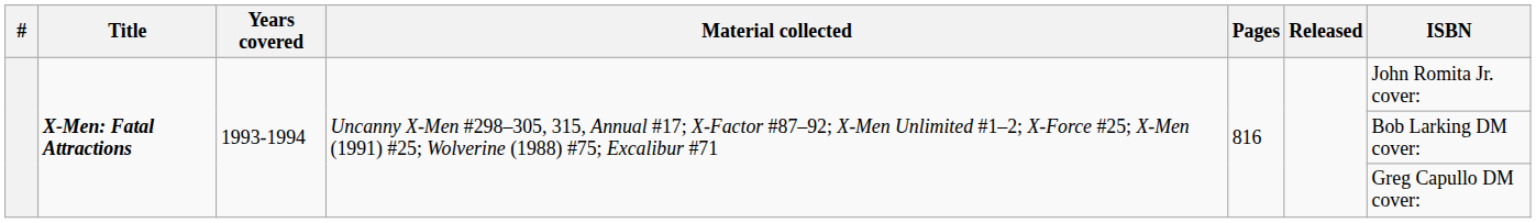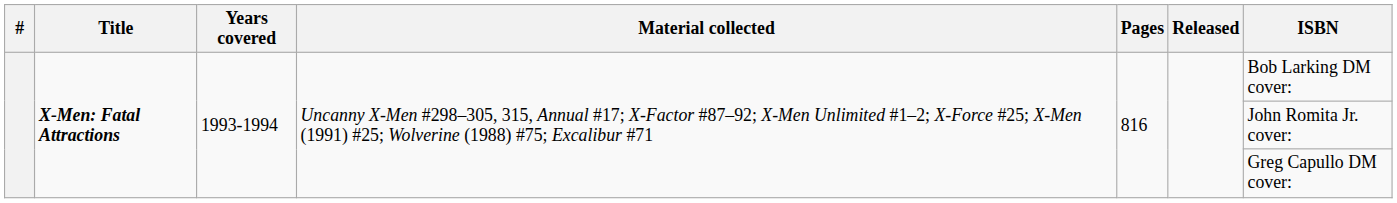row 2 | ISBN: John Romita Jr. cover: -> Bob Larking DM cover:
row 3 | ISBN: Bob Larking DM cover: -> John Romita Jr. cover:
